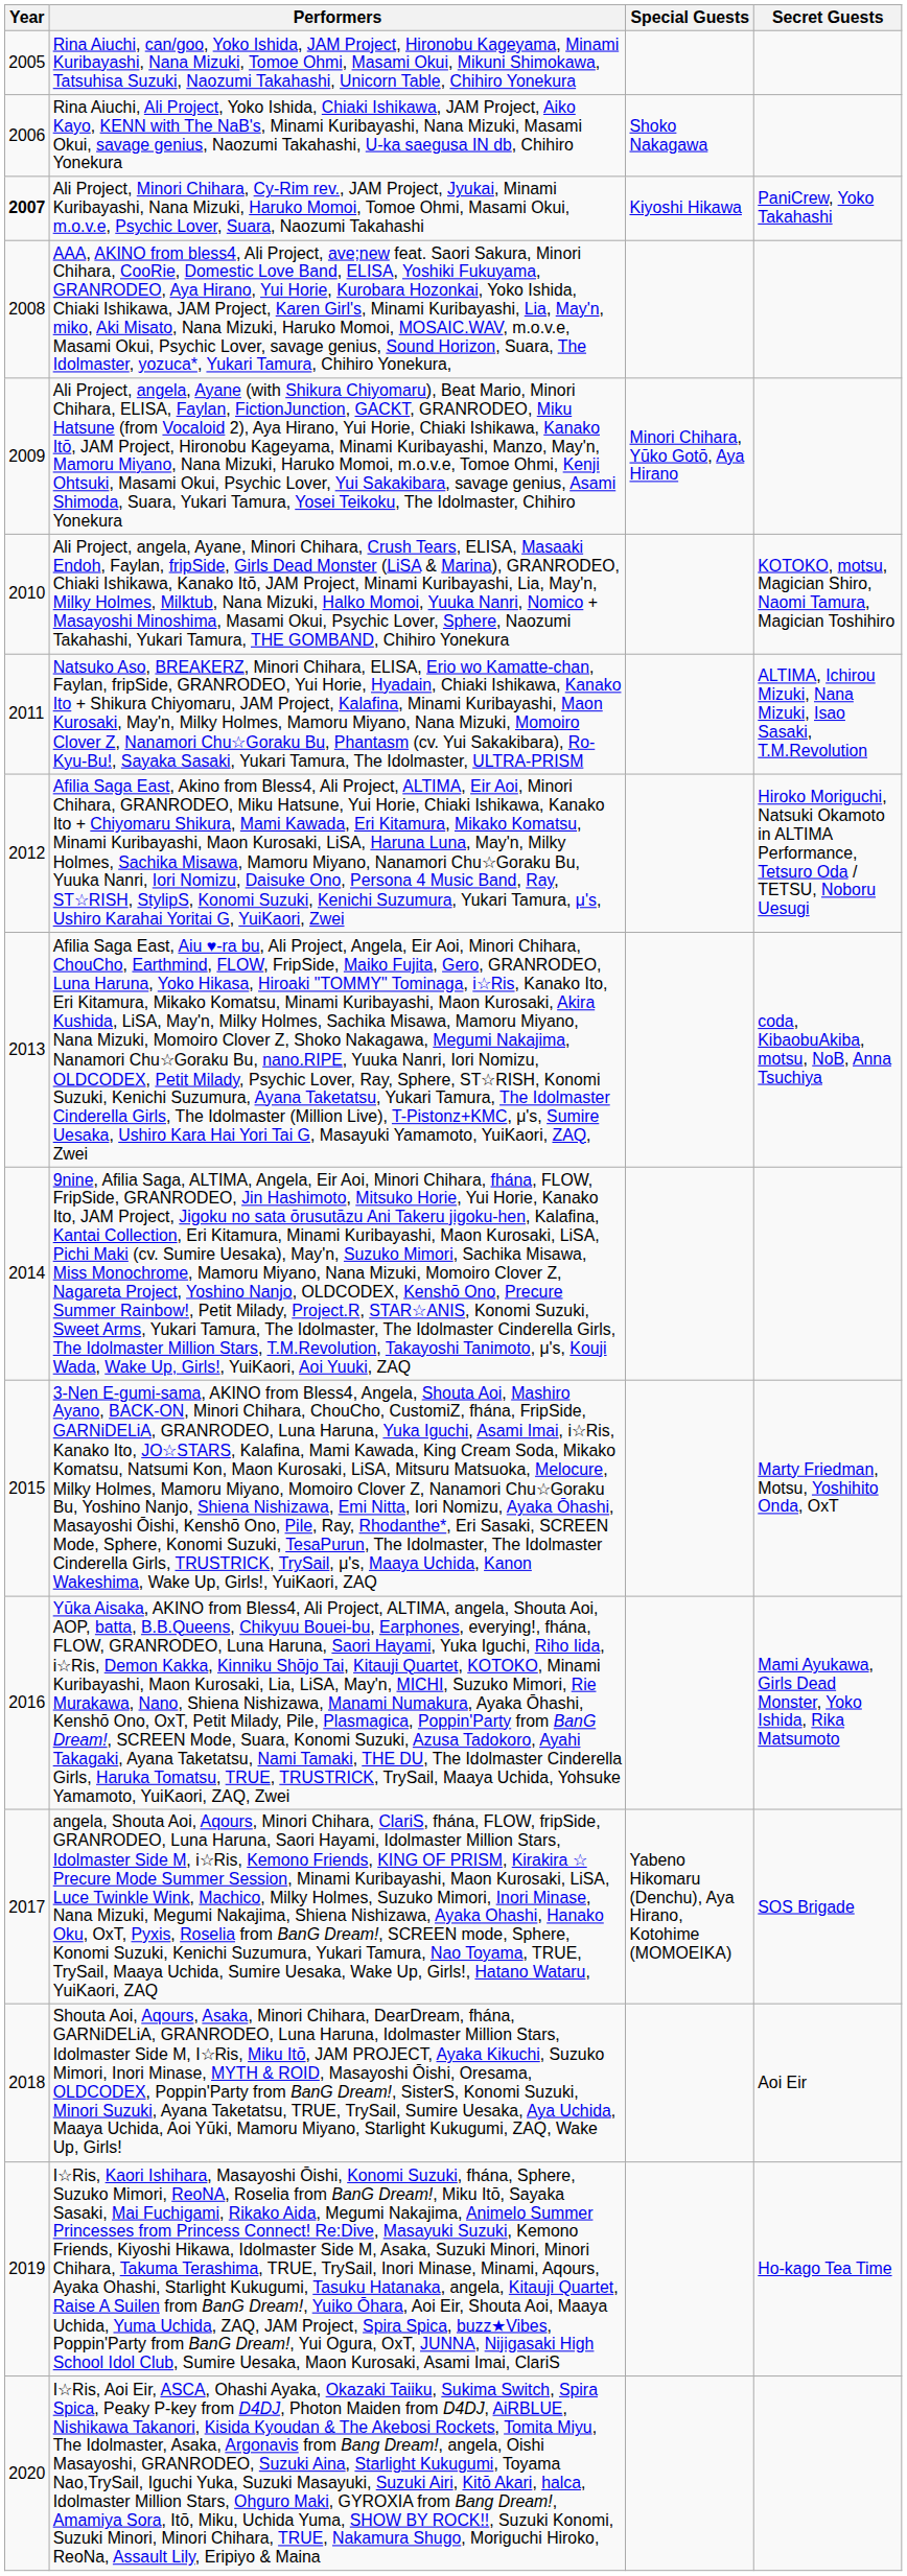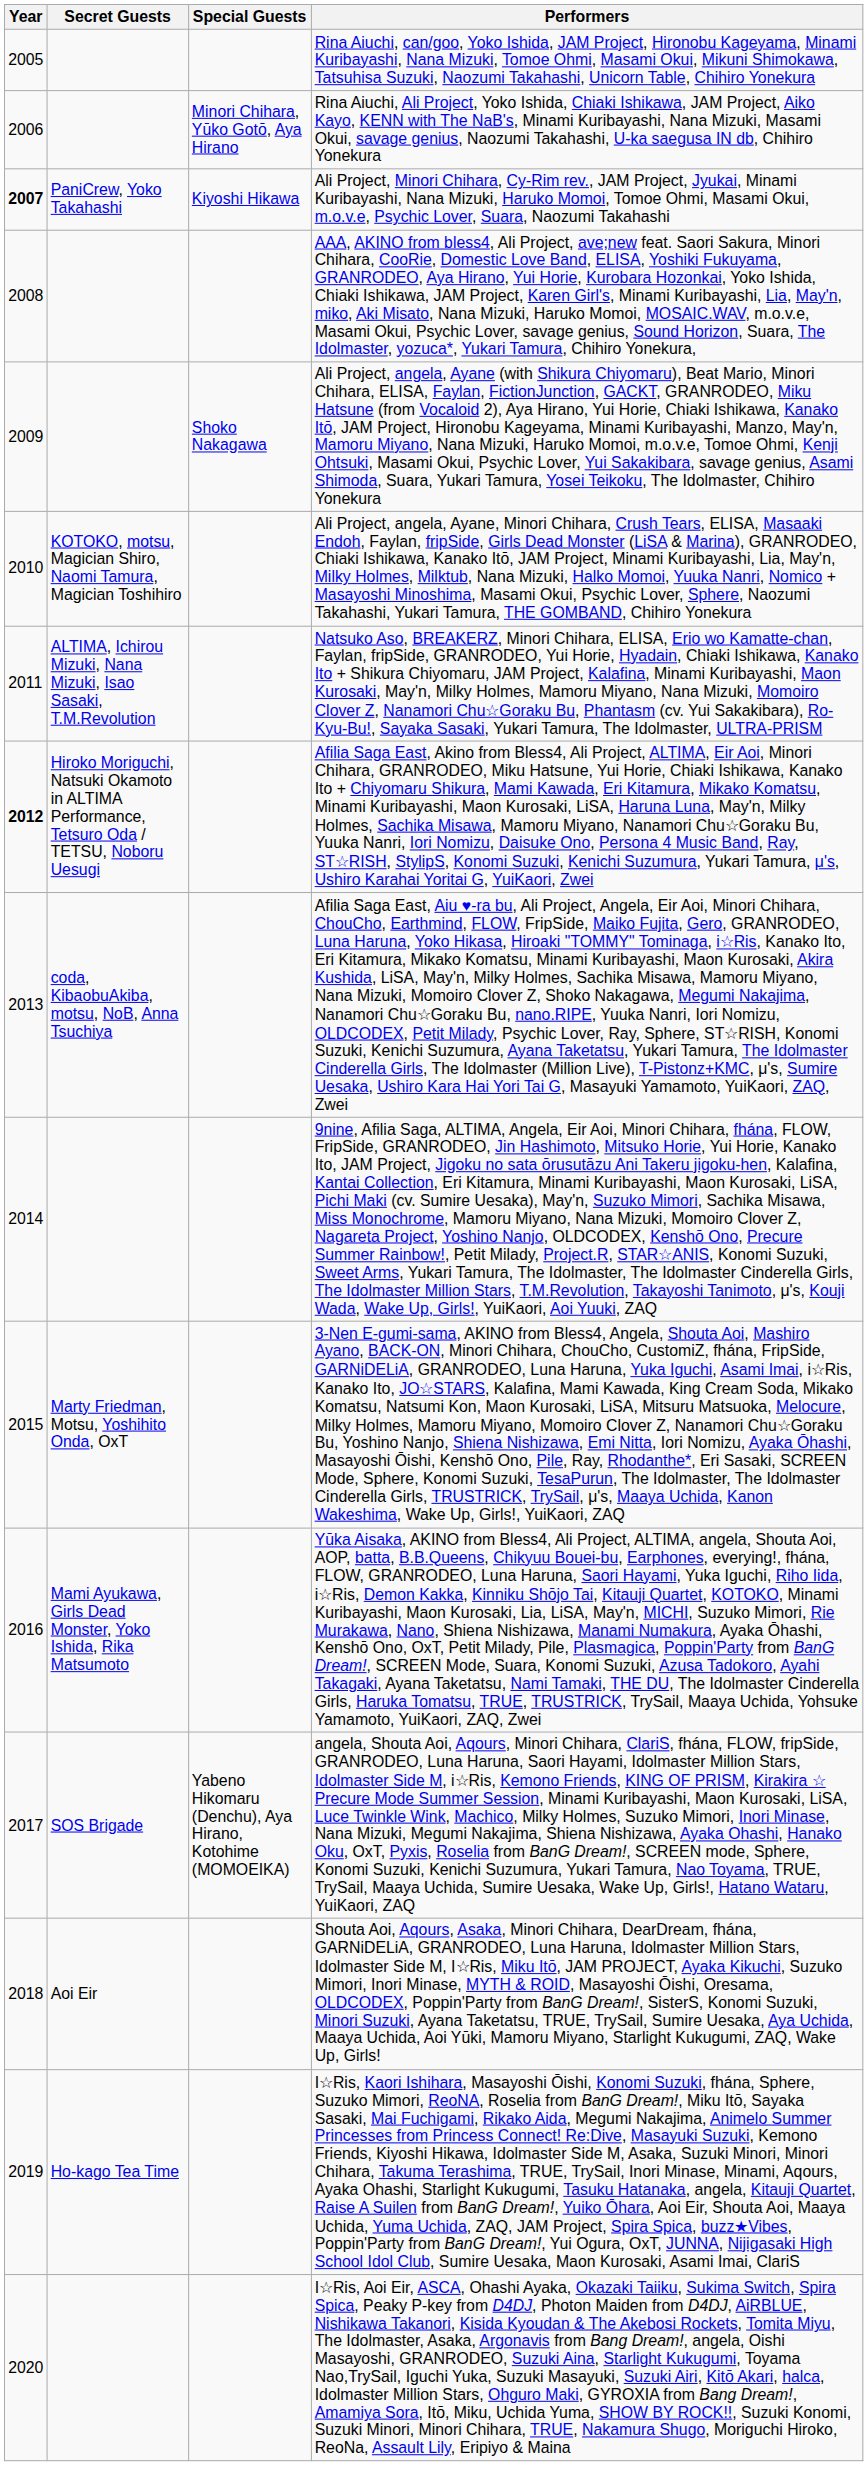columns swapped: Performers <-> Secret Guests
row 3 | Special Guests: Shoko Nakagawa -> Minori Chihara, Yūko Gotō, Aya Hirano
row 6 | Special Guests: Minori Chihara, Yūko Gotō, Aya Hirano -> Shoko Nakagawa
row 9 | Year: normal -> bold
